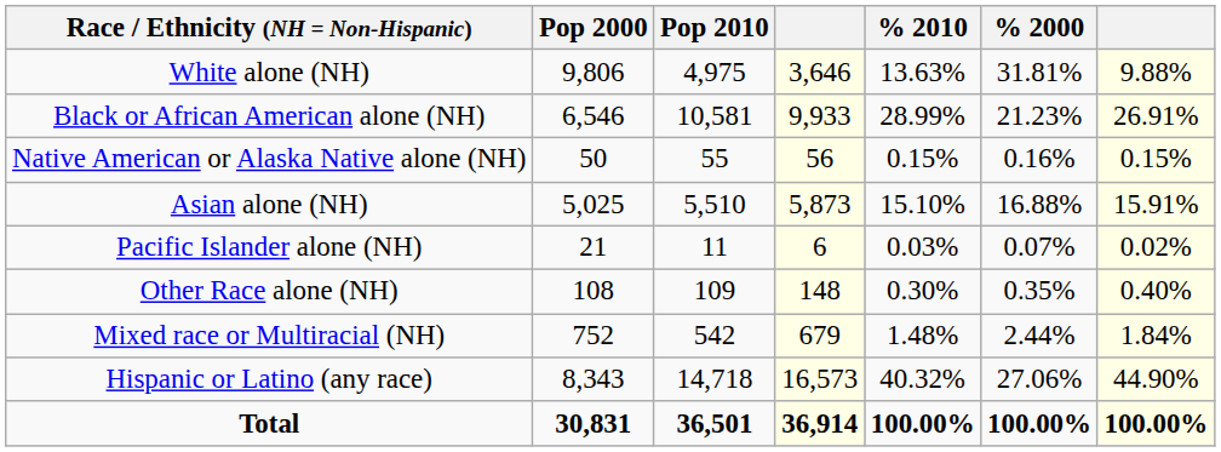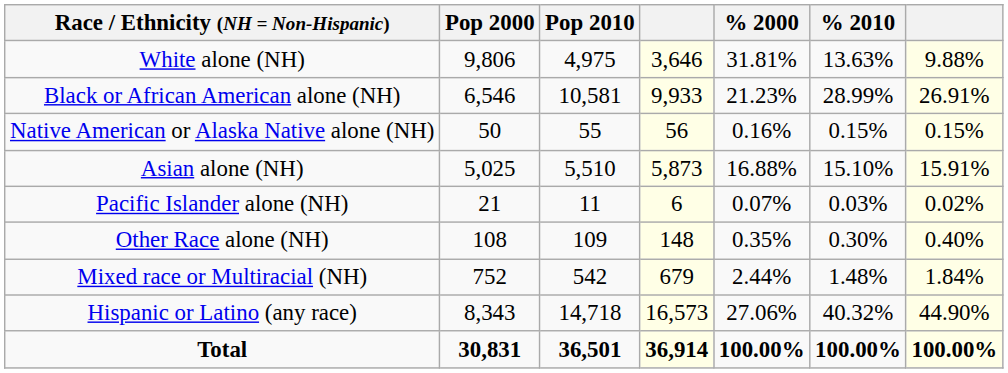columns swapped: % 2000 <-> % 2010
